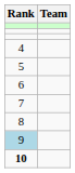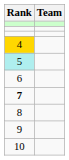row 5 | Rank: no background -> gold background
row 6 | Rank: no background -> paleturquoise background
row 8 | Rank: normal -> bold
row 10 | Rank: lightblue background -> no background
row 11 | Rank: bold -> normal
